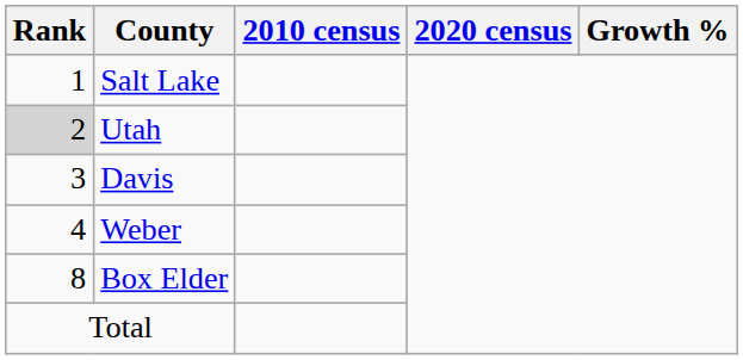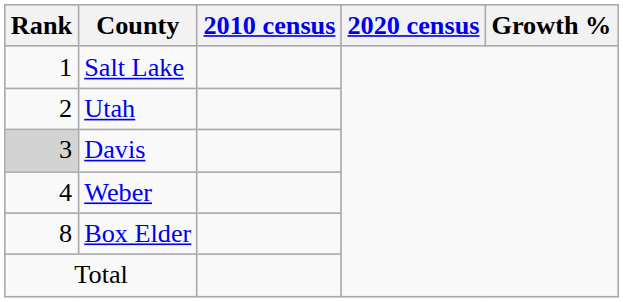Utah | Rank: lightgrey background -> no background
Davis | Rank: no background -> lightgrey background
